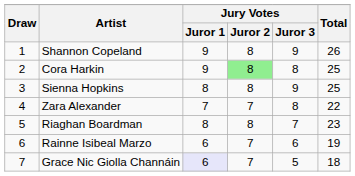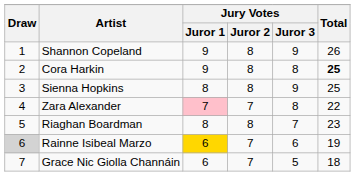Cora Harkin | Jury Votes / Juror 2: lightgreen background -> no background
Cora Harkin | Total: normal -> bold
Zara Alexander | Jury Votes / Juror 1: no background -> pink background
Rainne Isibeal Marzo | Draw: no background -> lightgrey background
Rainne Isibeal Marzo | Jury Votes / Juror 1: no background -> gold background
Grace Nic Giolla Channáin | Jury Votes / Juror 1: lavender background -> no background
